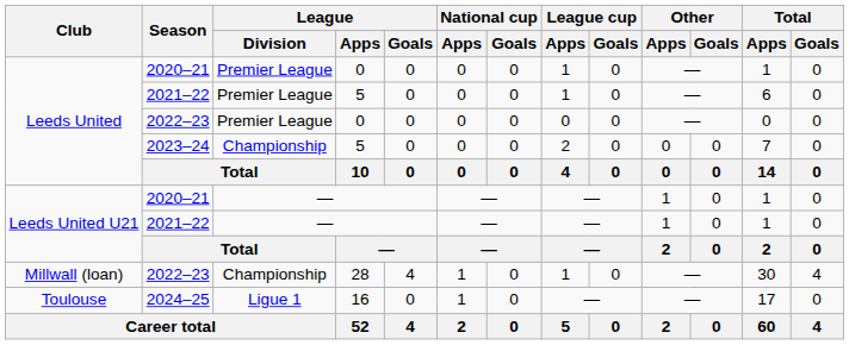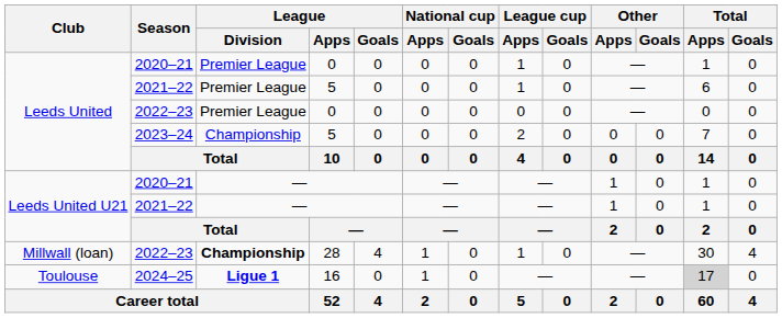2022–23 / 28 | League / Division: normal -> bold
2024–25 | League / Division: normal -> bold
2024–25 | Total / Apps: no background -> lightgrey background
